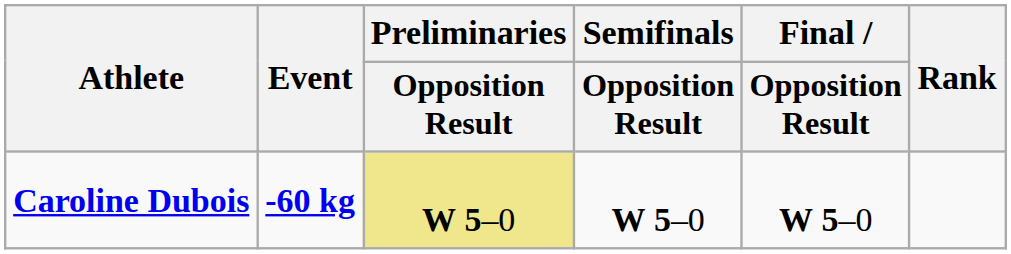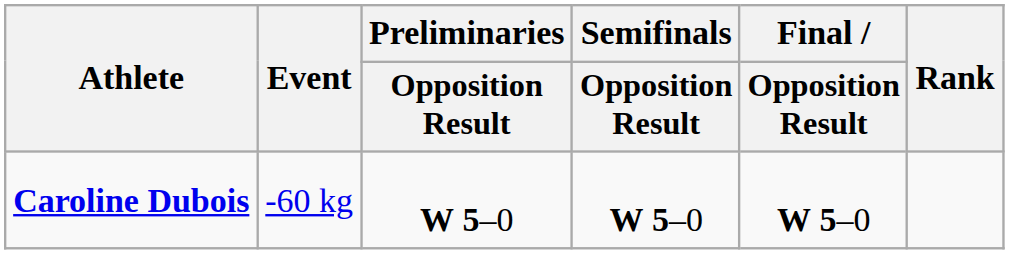Caroline Dubois | Event: bold -> normal
Caroline Dubois | Preliminaries / Opposition Result: khaki background -> no background
